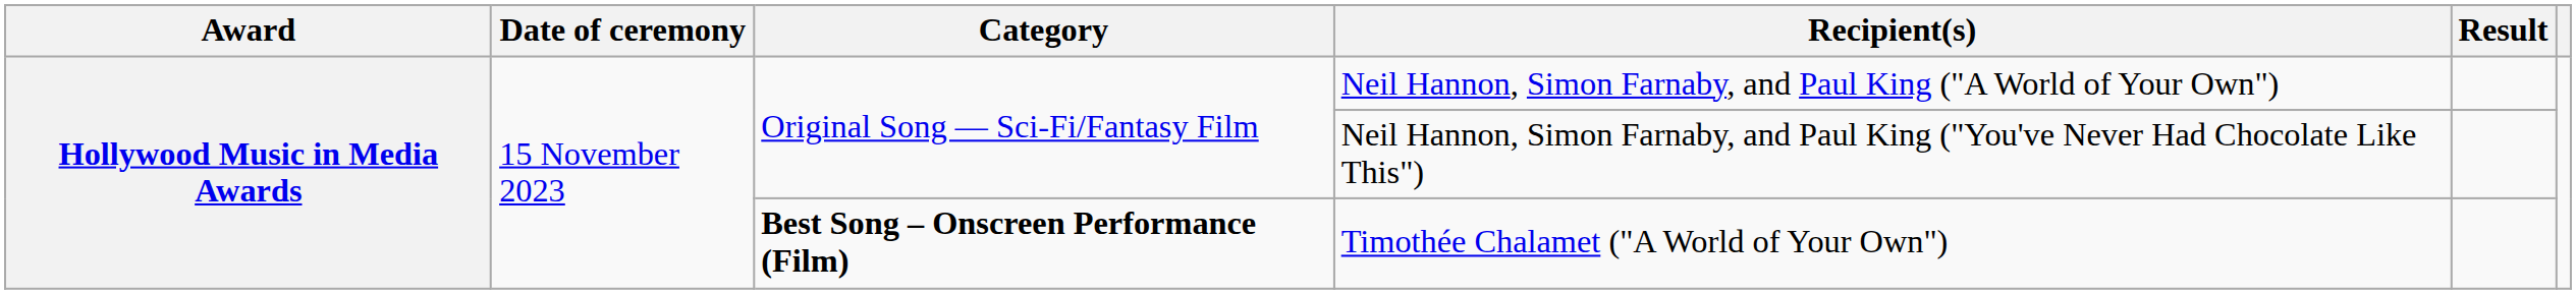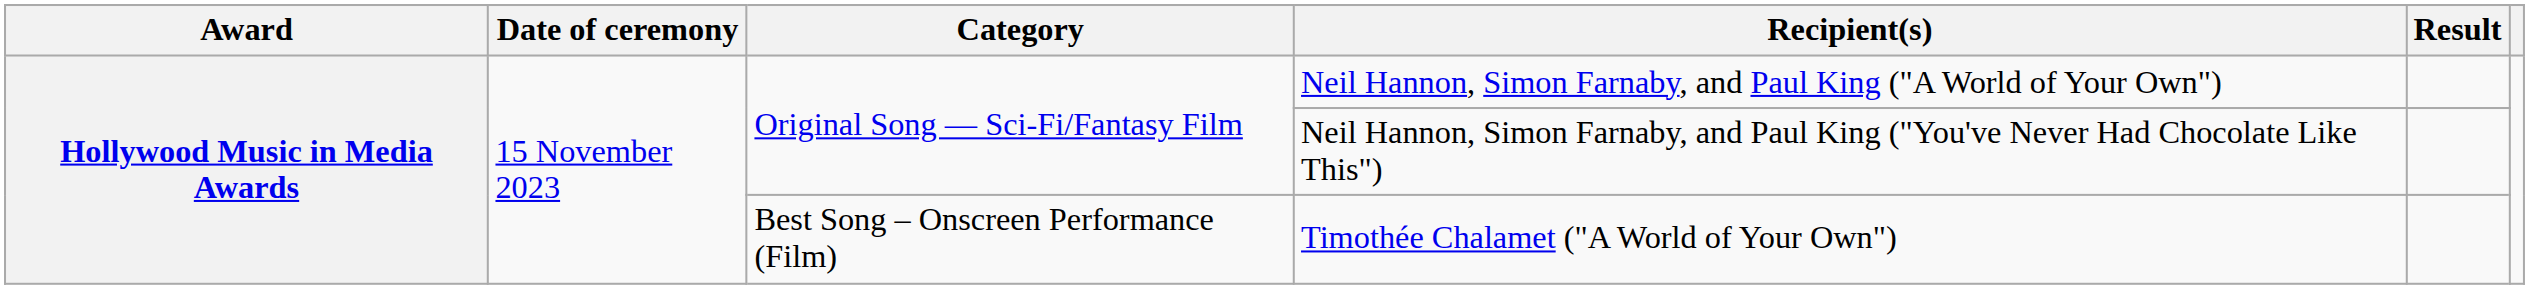Timothée Chalamet ("A World of Your Own") | Category: bold -> normal
